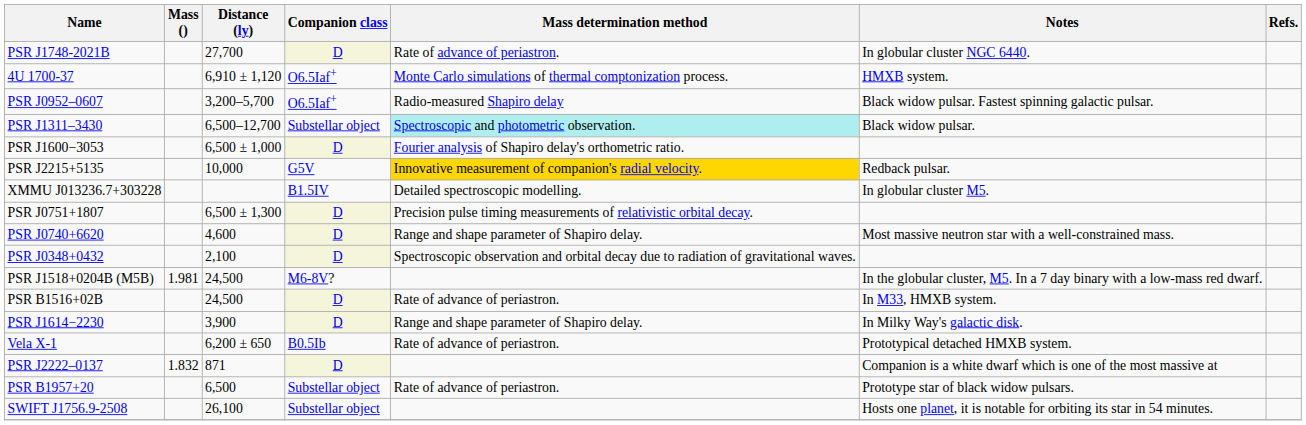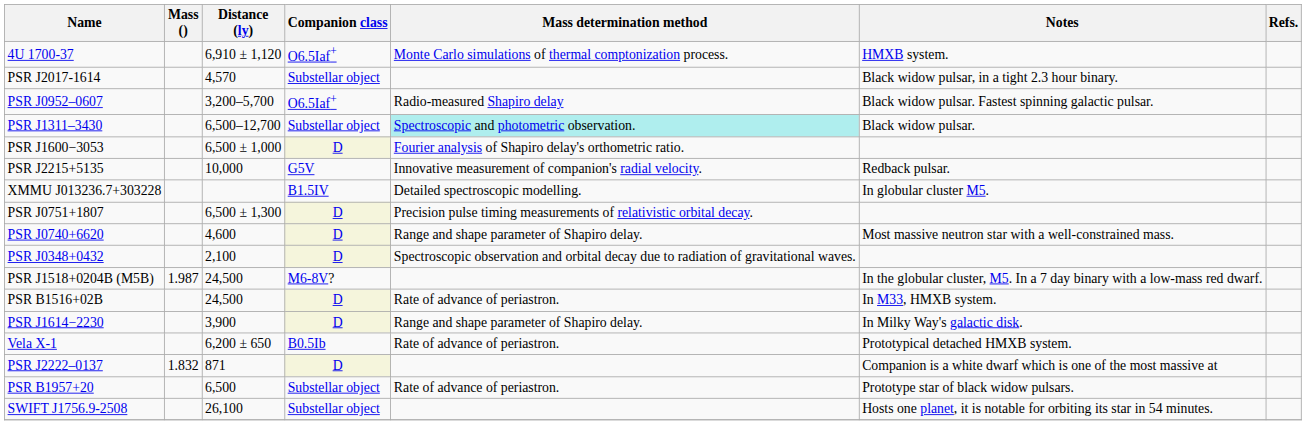- row: PSR J1748-2021B | 27,700 | D | Rate of advance of periastron. | In globular cluster NGC 6440.
+ row: PSR J2017-1614 | 4,570 | Substellar object | Black widow pulsar, in a tight 2.3 hour binary.
PSR J2215+5135 | Mass determination method: gold background -> no background
PSR J1518+0204B (M5B) | Mass (): 1.981 -> 1.987
